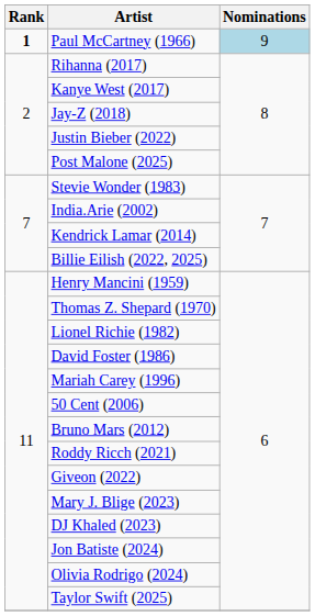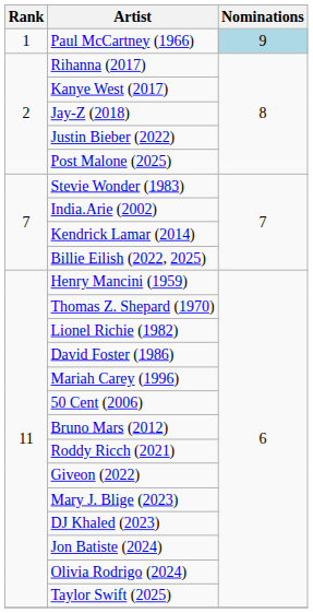Paul McCartney (1966) | Rank: bold -> normal
